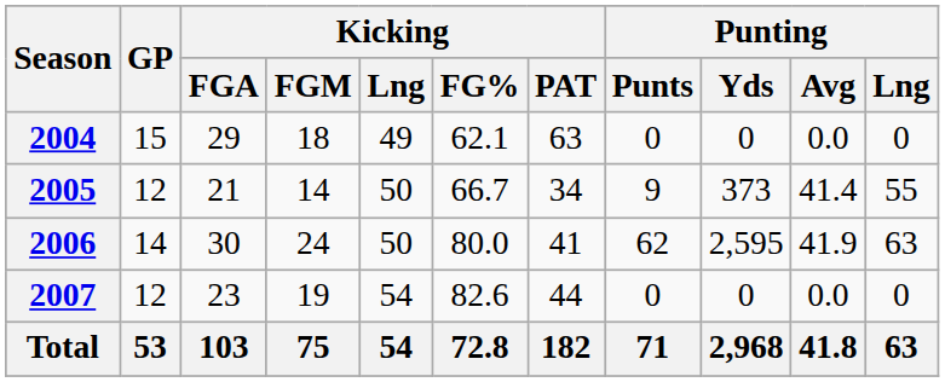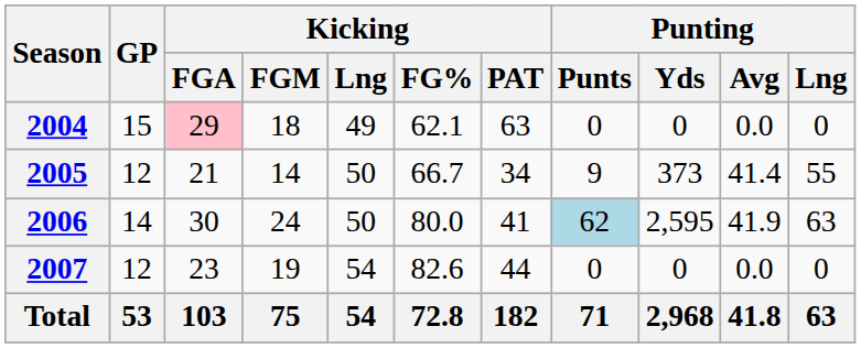2004 | Kicking / FGA: no background -> pink background
2006 | Punting / Punts: no background -> lightblue background
